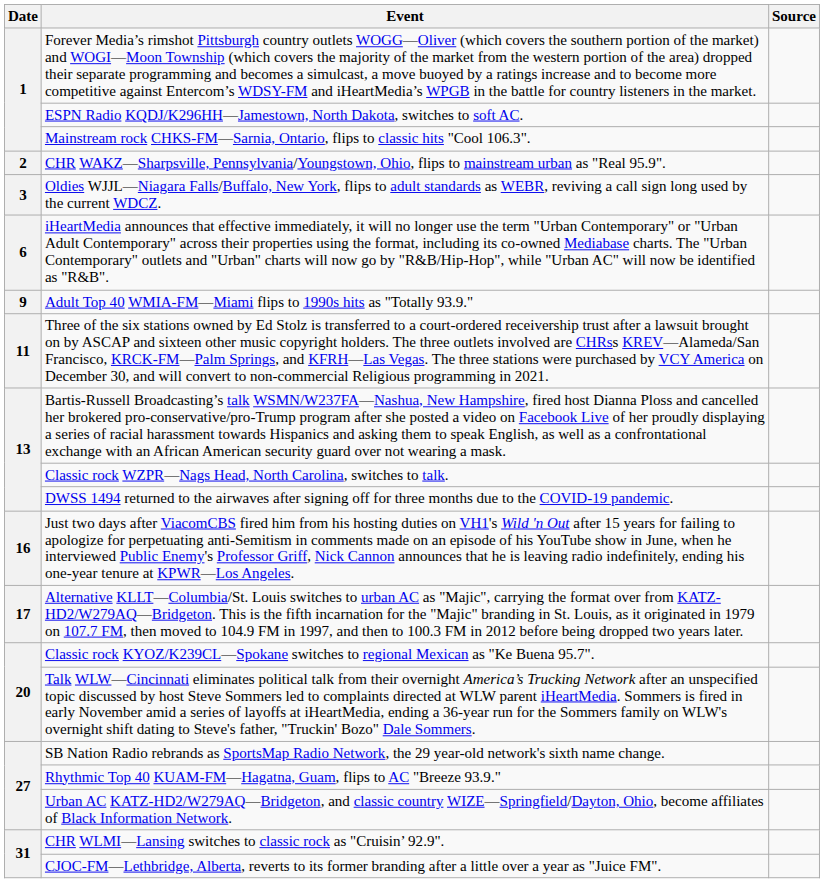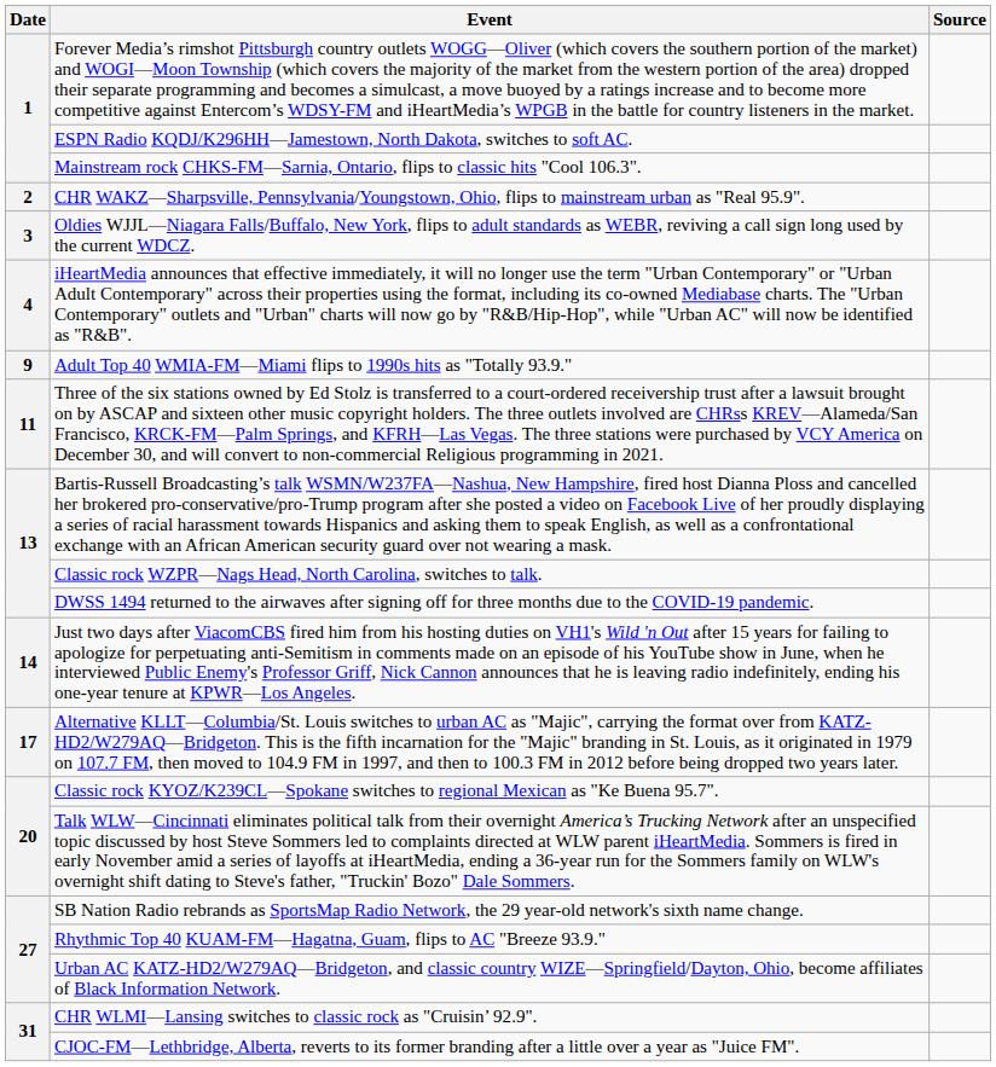row 7 | Date: 6 -> 4
row 13 | Date: 16 -> 14
